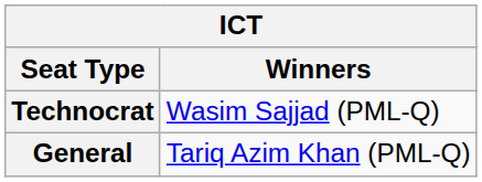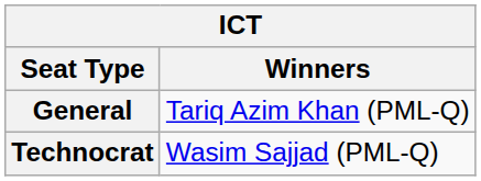rows swapped: General <-> Technocrat
